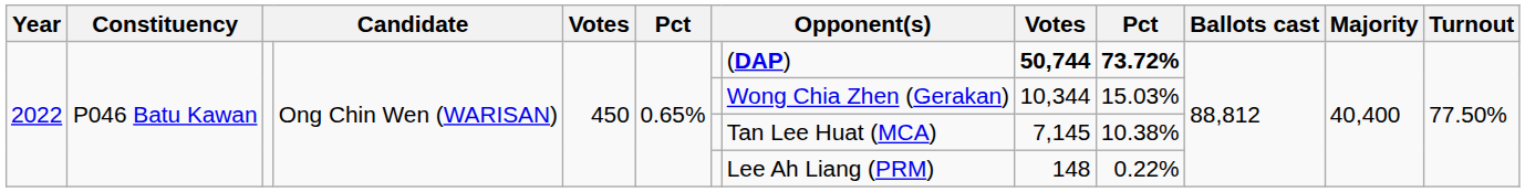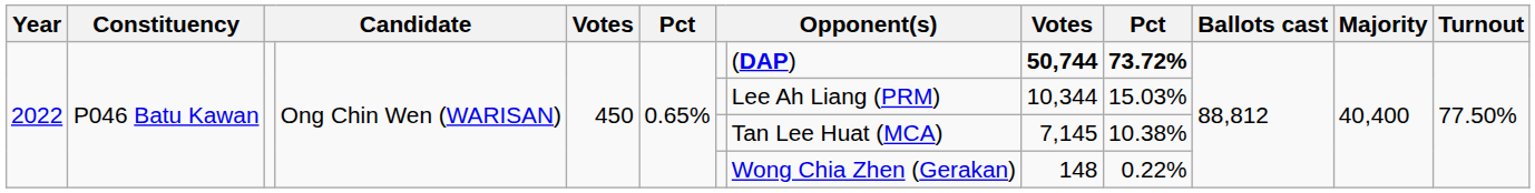row 3 | column 8: Wong Chia Zhen (Gerakan) -> Lee Ah Liang (PRM)
row 5 | column 8: Lee Ah Liang (PRM) -> Wong Chia Zhen (Gerakan)
